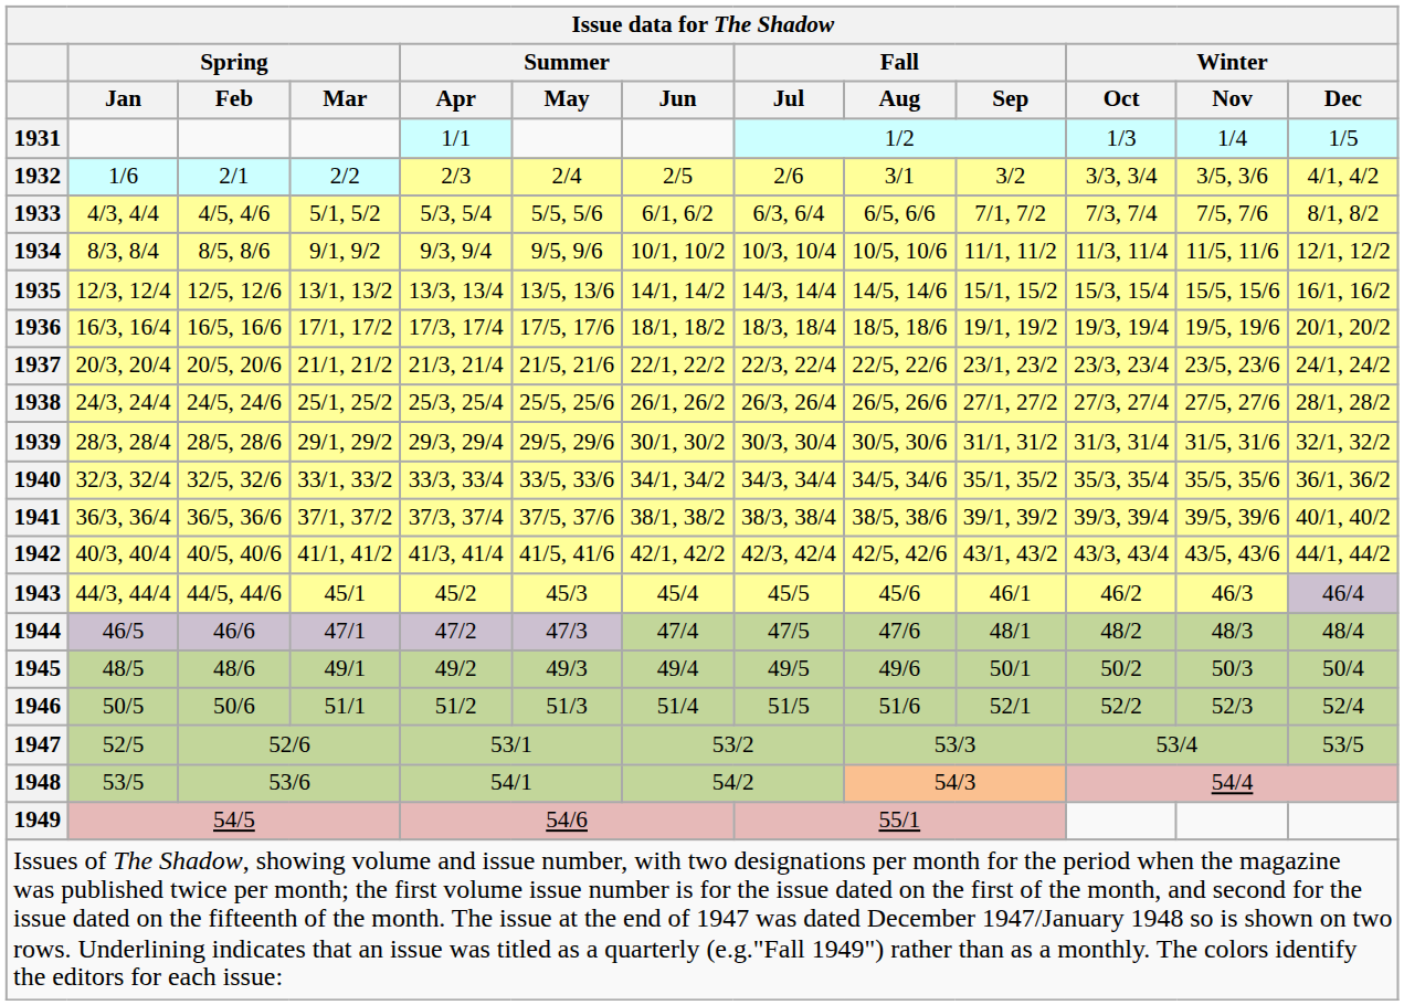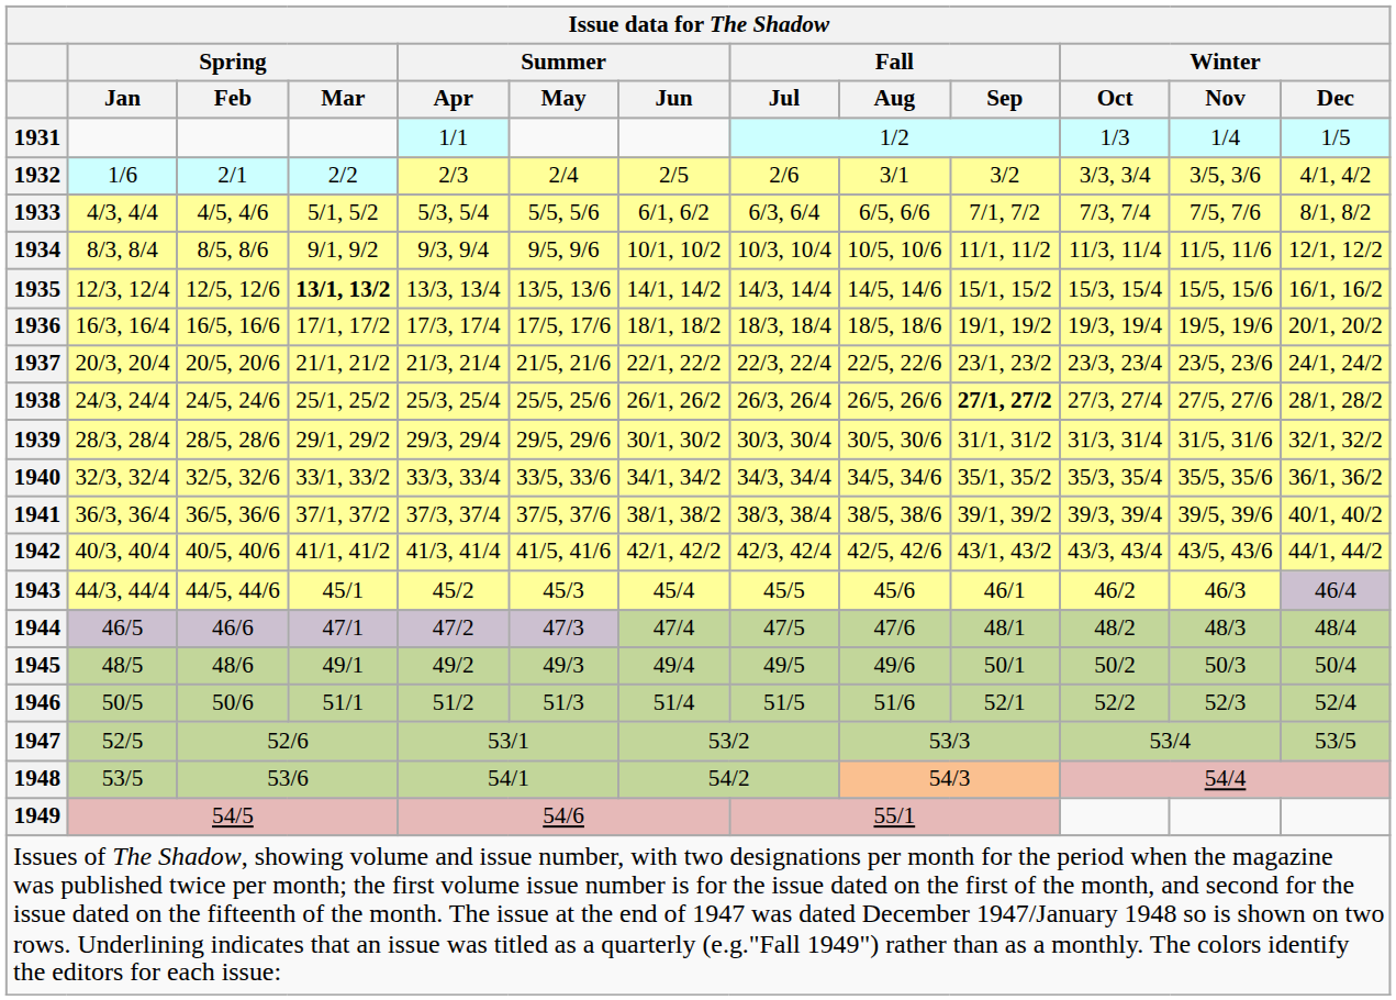1935 | Spring / Mar: normal -> bold
1938 | Fall / Sep: normal -> bold
